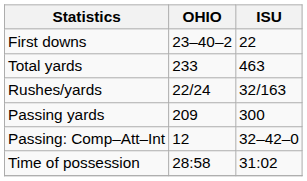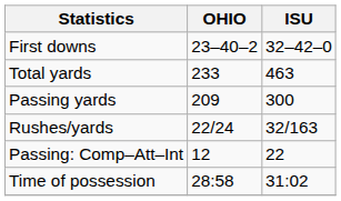First downs | ISU: 22 -> 32–42–0
rows swapped: Rushes/yards <-> Passing yards
Passing: Comp–Att–Int | ISU: 32–42–0 -> 22
